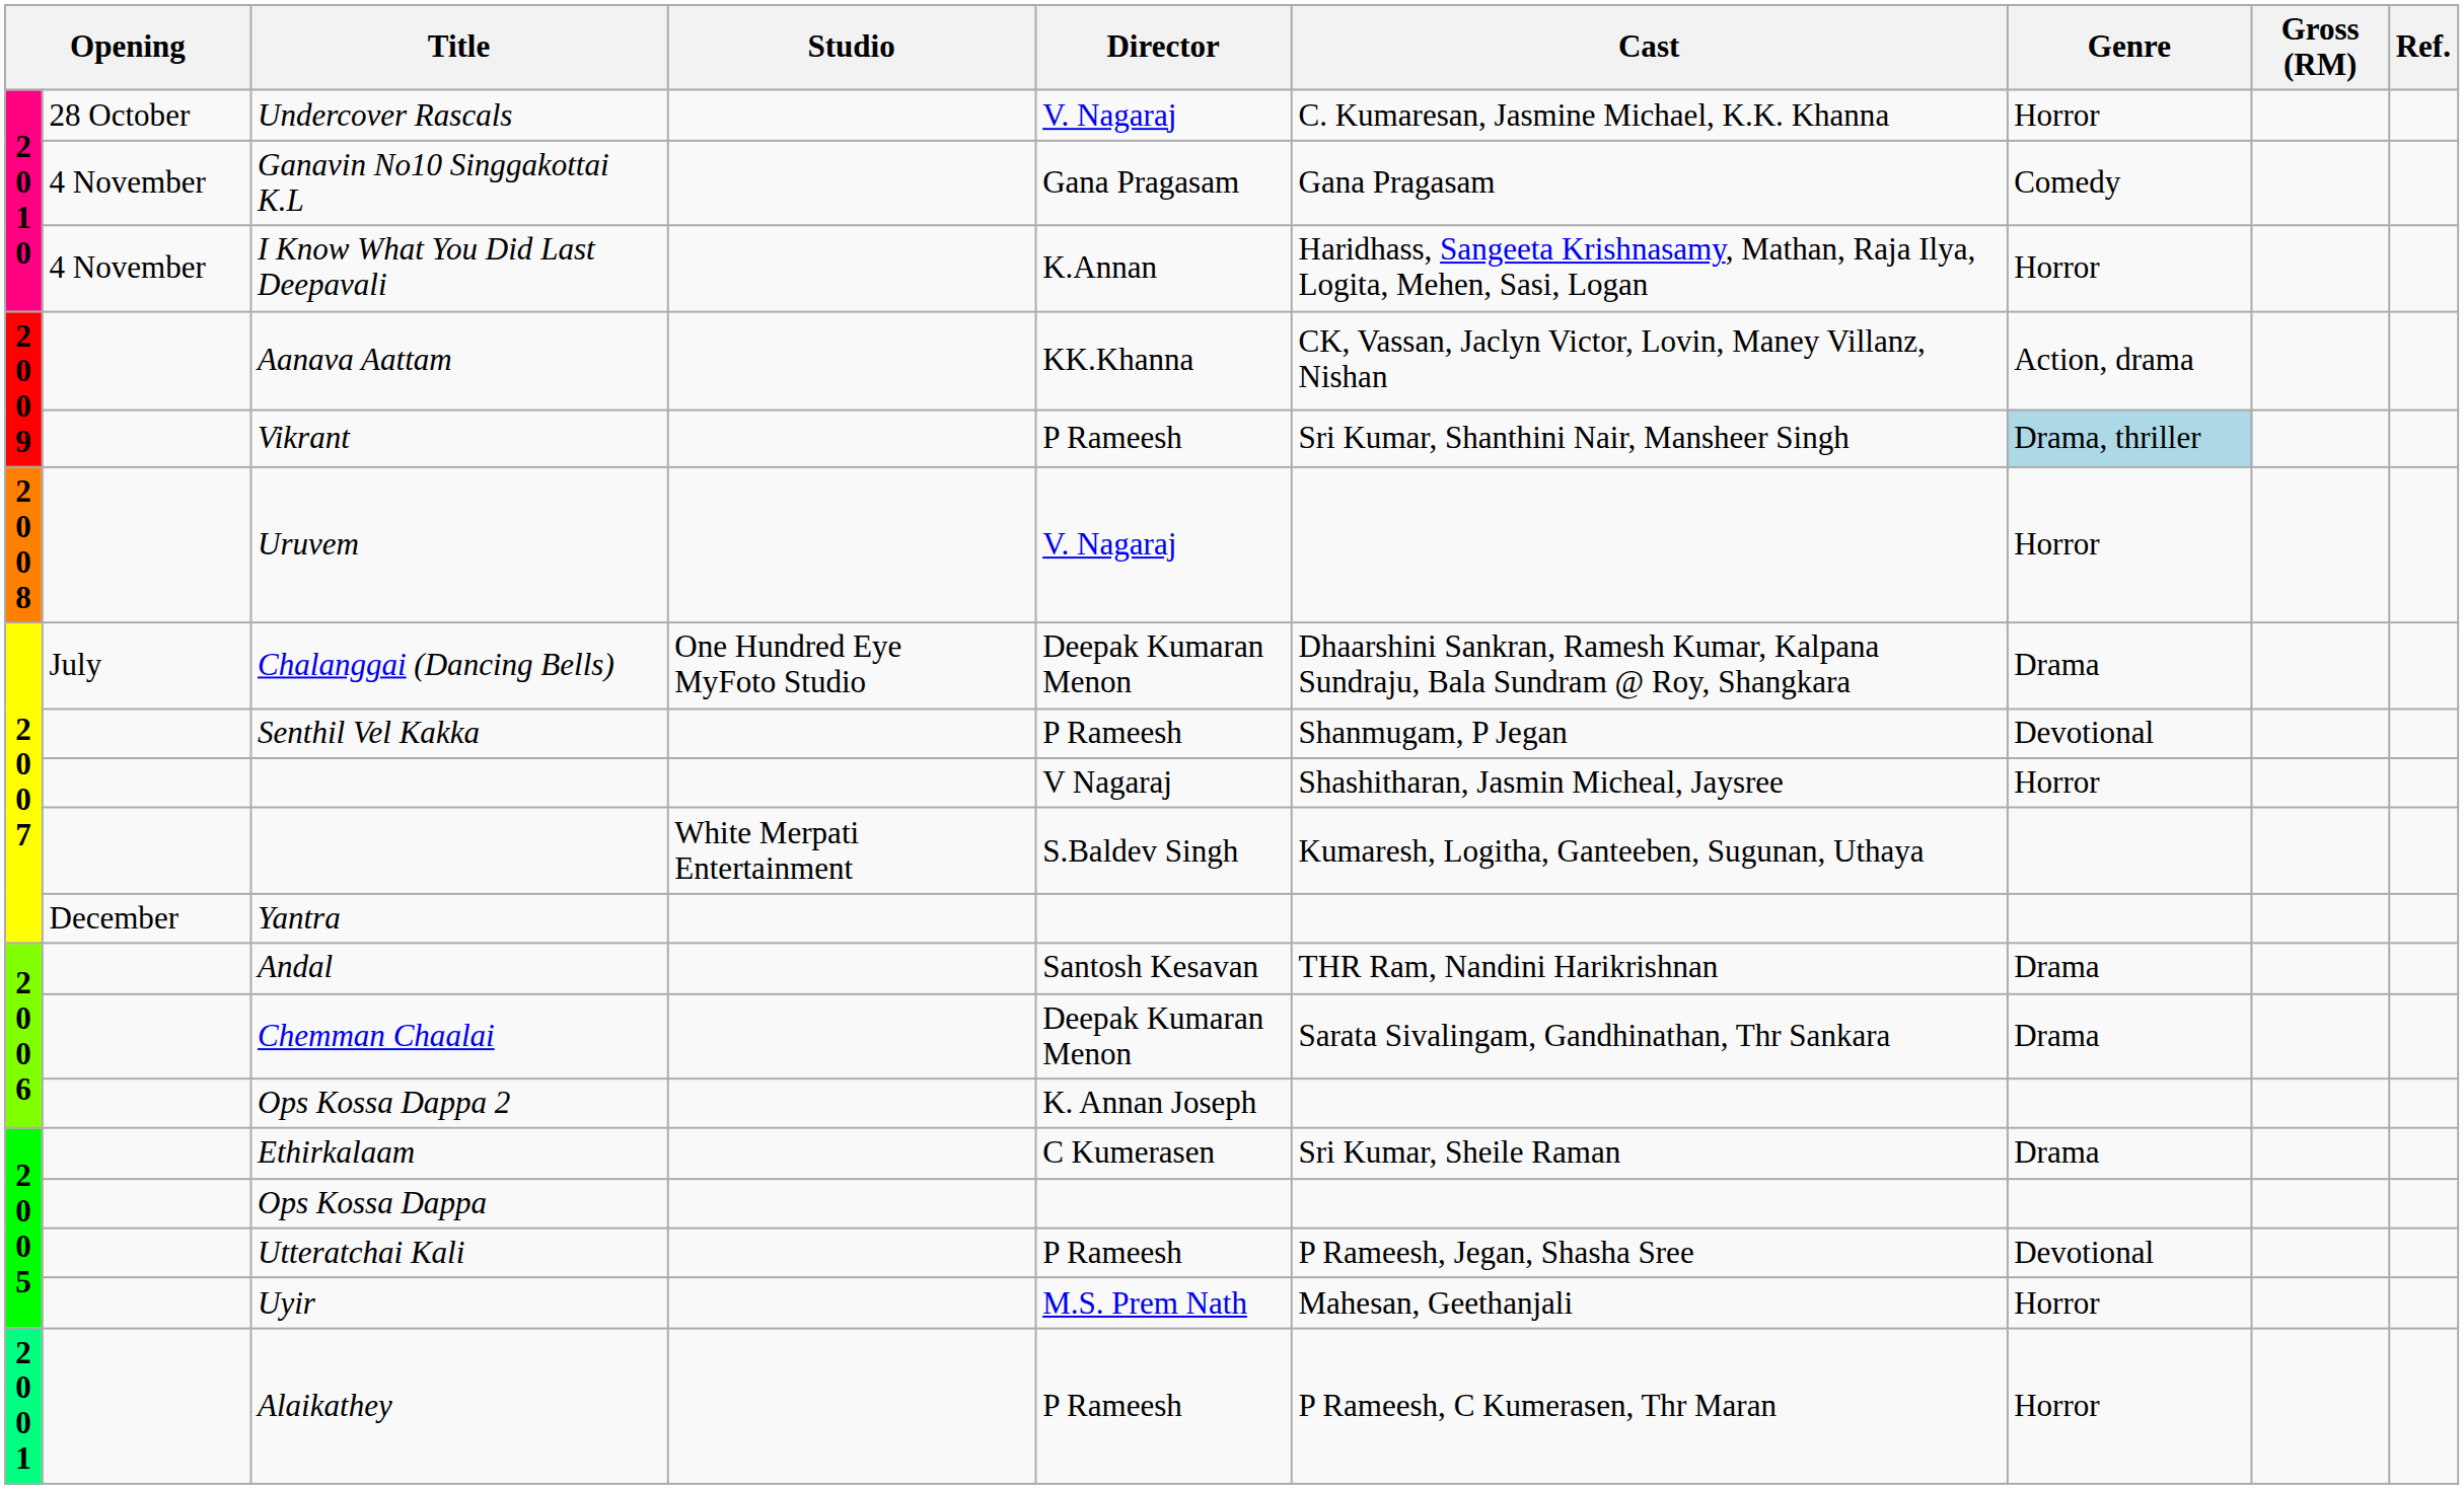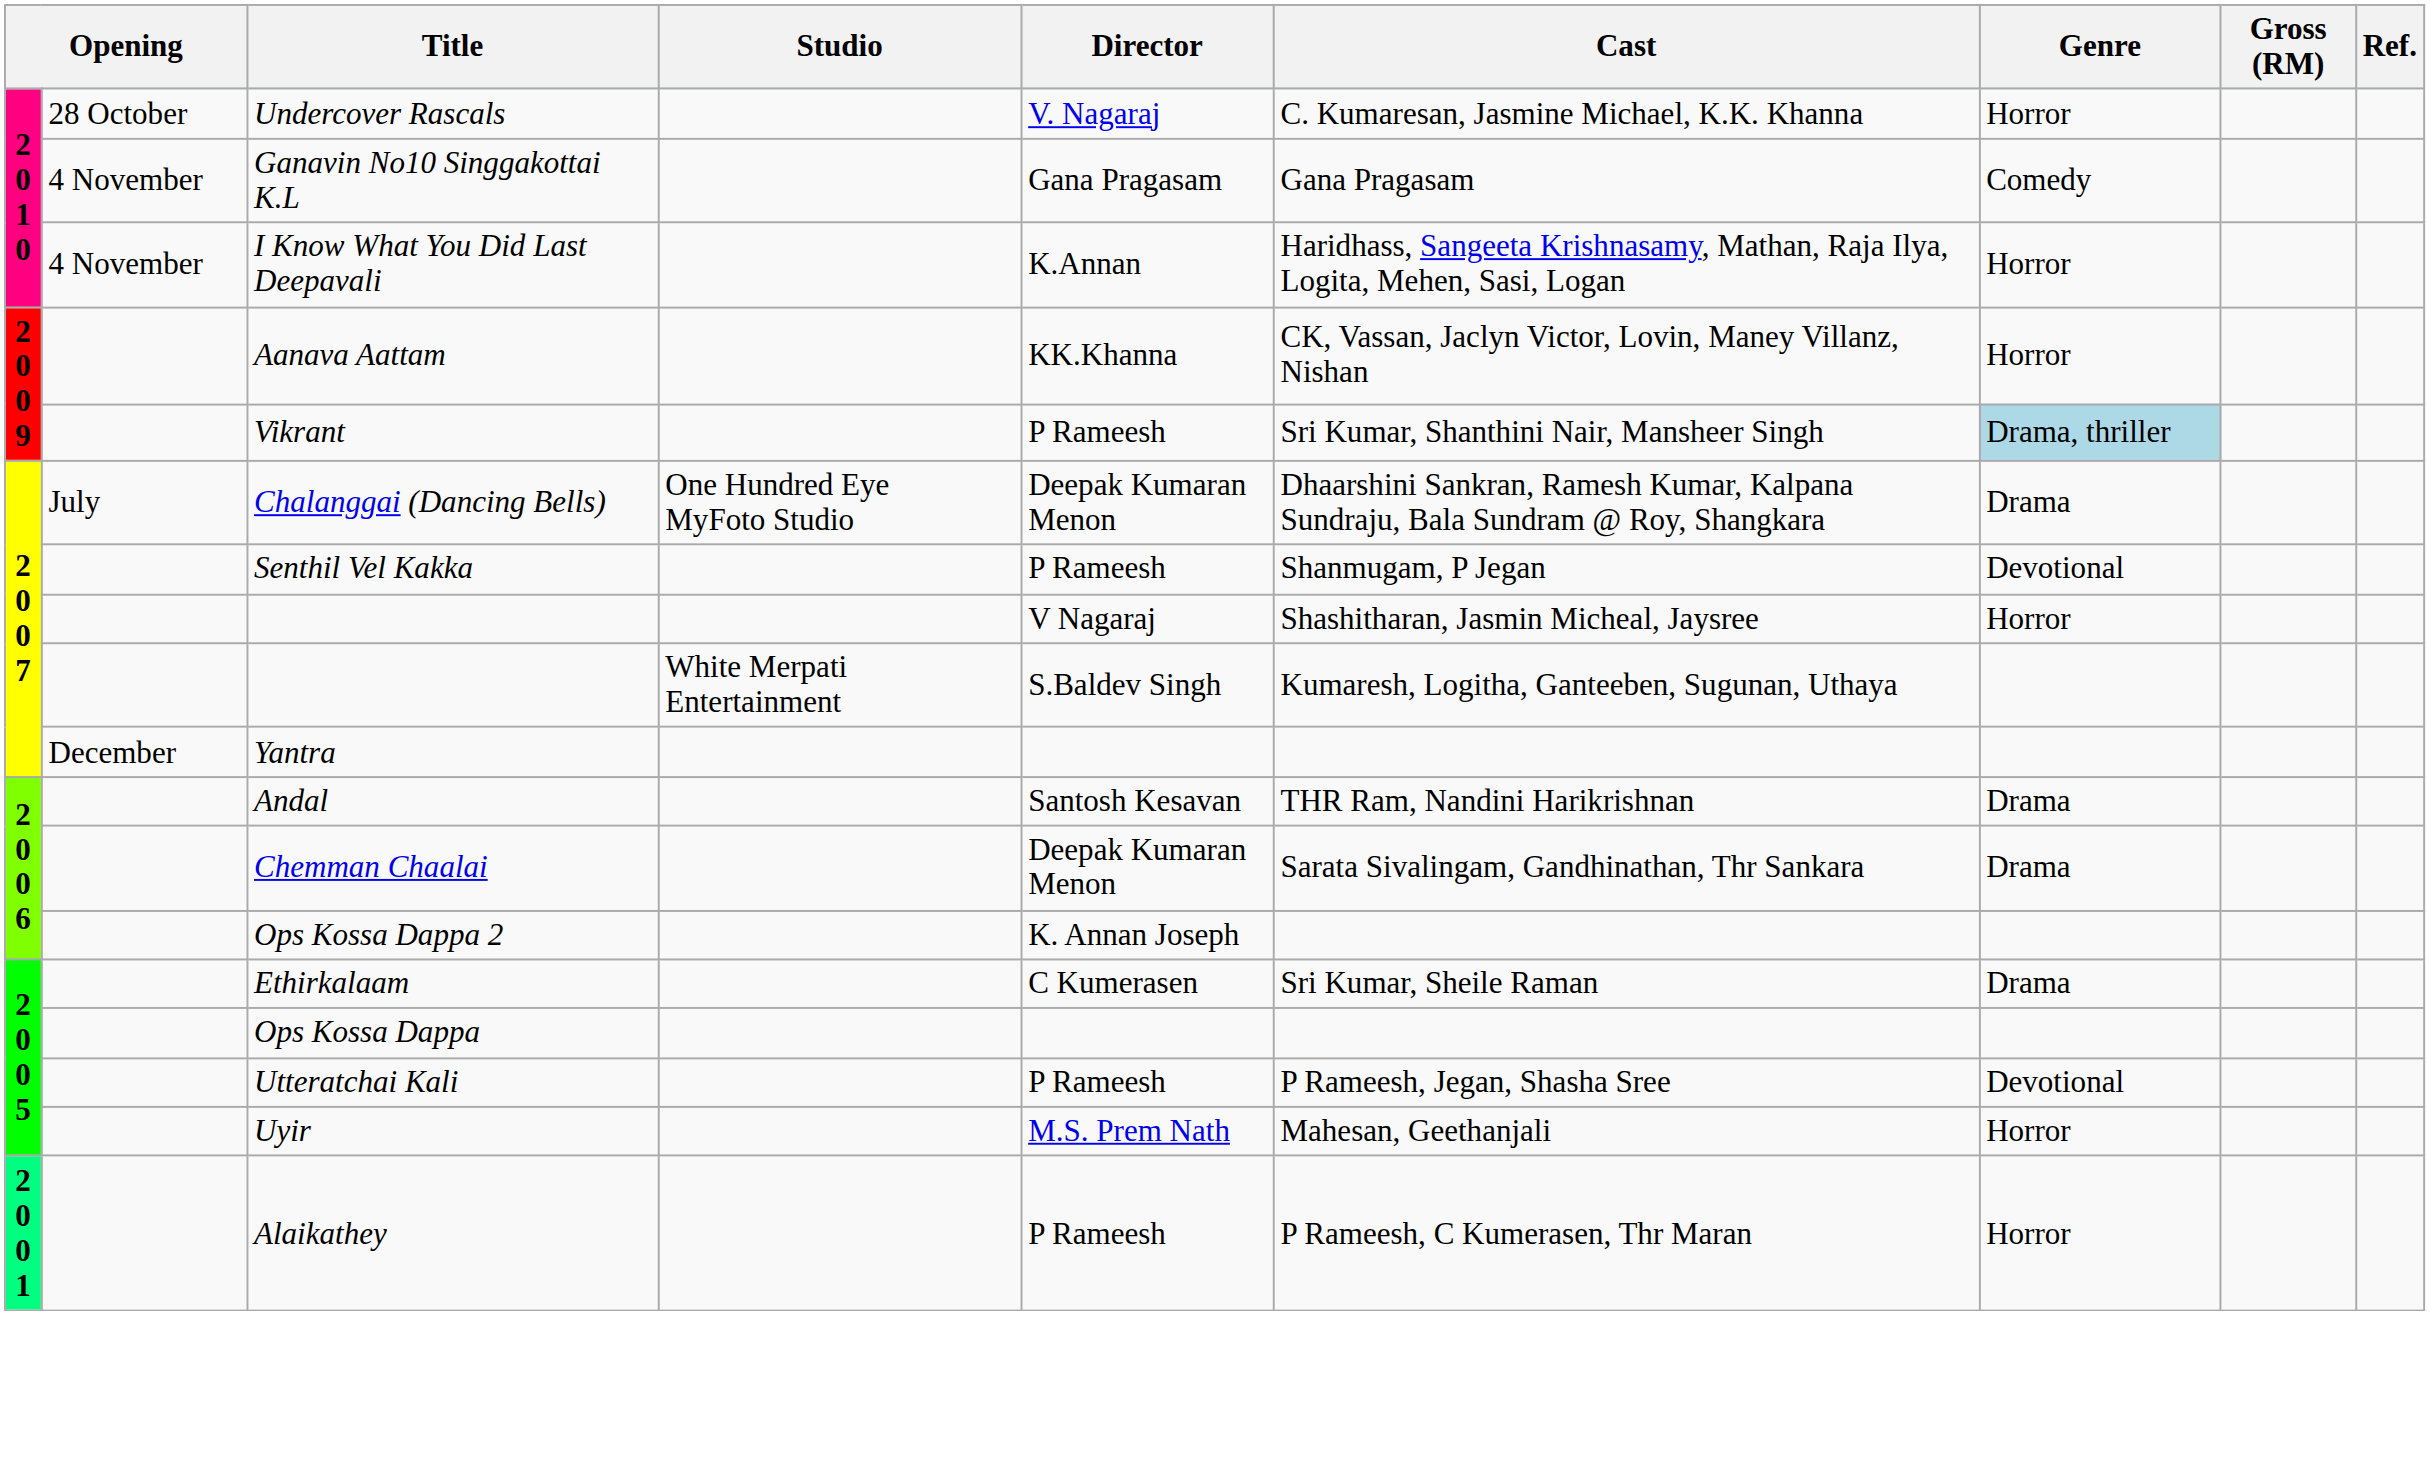Aanava Aattam | Genre: Action, drama -> Horror
- row: 2 0 0 8 | Uruvem | V. Nagaraj | Horror
